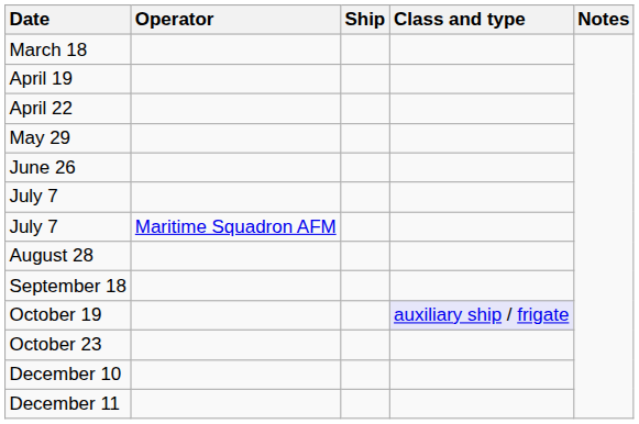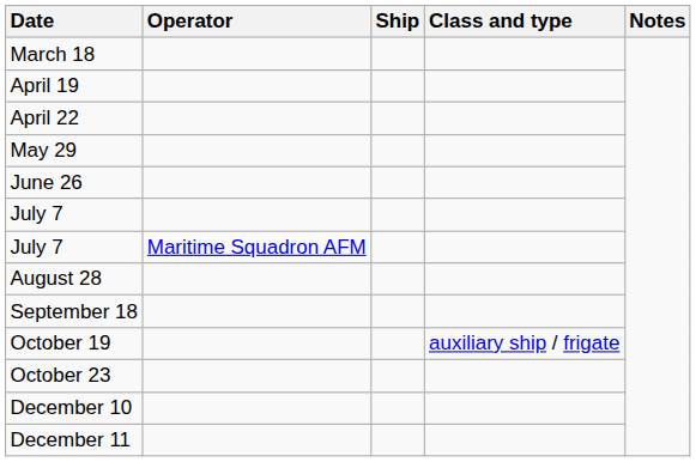October 19 | Class and type: lavender background -> no background
